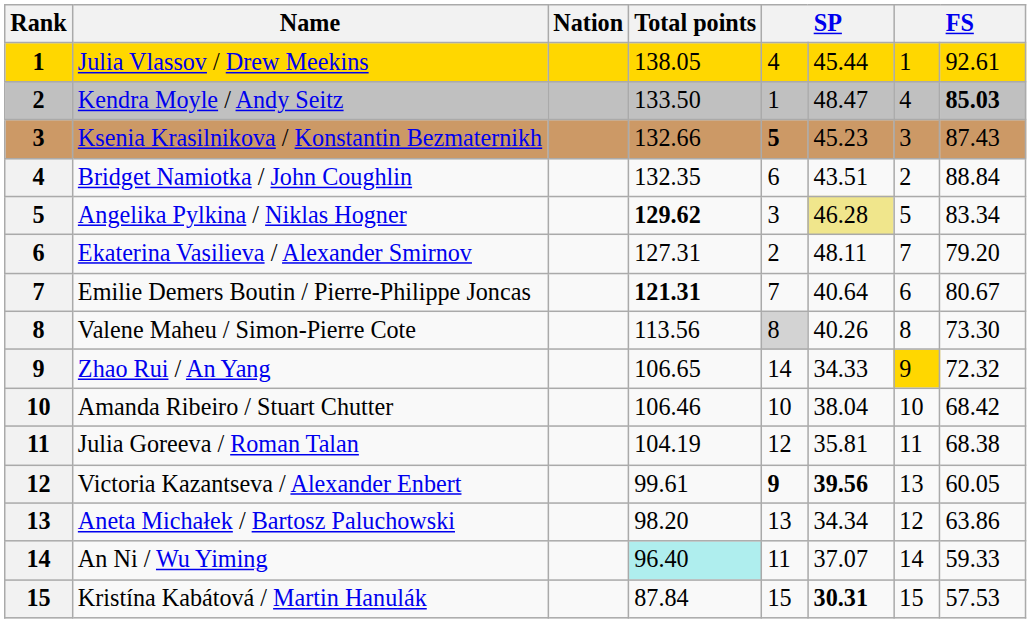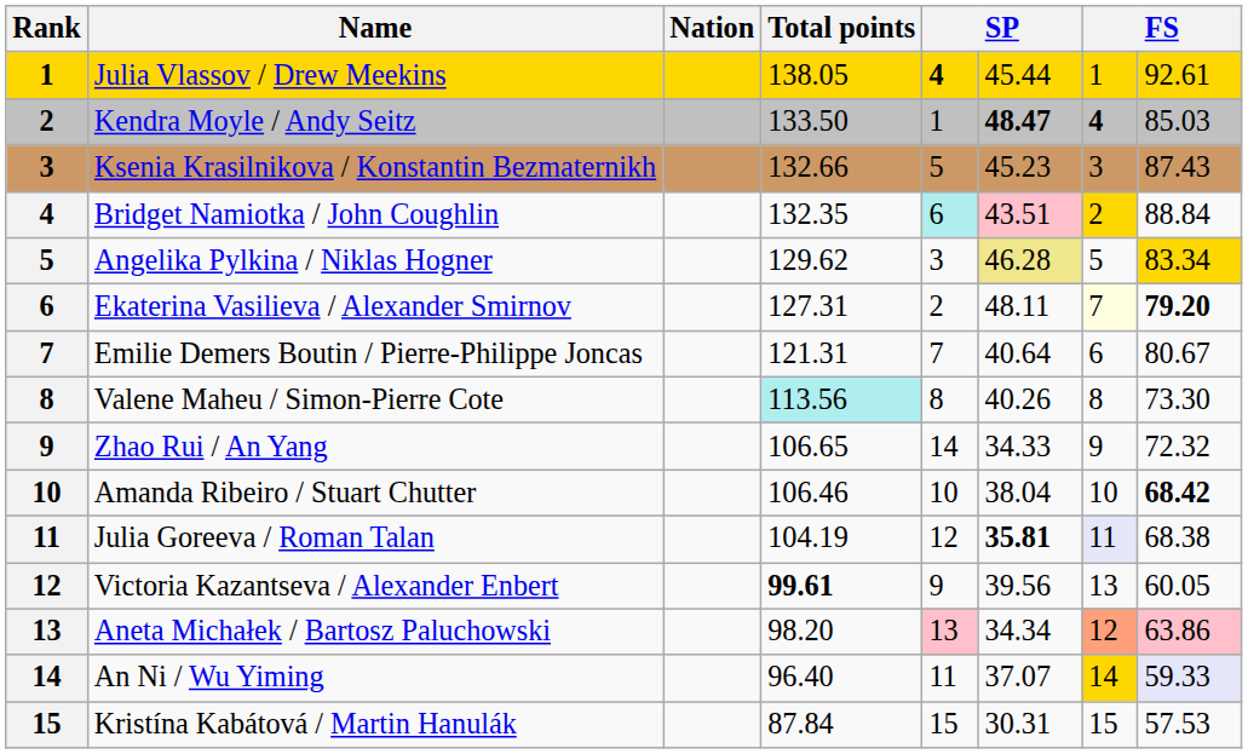Julia Vlassov / Drew Meekins | column 5: normal -> bold
Kendra Moyle / Andy Seitz | column 6: normal -> bold
Kendra Moyle / Andy Seitz | column 7: normal -> bold
Kendra Moyle / Andy Seitz | column 8: bold -> normal
Ksenia Krasilnikova / Konstantin Bezmaternikh | column 5: bold -> normal
Bridget Namiotka / John Coughlin | column 5: no background -> paleturquoise background
Bridget Namiotka / John Coughlin | column 6: no background -> pink background
Bridget Namiotka / John Coughlin | column 7: no background -> gold background
Angelika Pylkina / Niklas Hogner | Total points: bold -> normal
Angelika Pylkina / Niklas Hogner | column 8: no background -> gold background
Ekaterina Vasilieva / Alexander Smirnov | column 7: no background -> lightyellow background
Ekaterina Vasilieva / Alexander Smirnov | column 8: normal -> bold
Emilie Demers Boutin / Pierre-Philippe Joncas | Total points: bold -> normal
Valene Maheu / Simon-Pierre Cote | Total points: no background -> paleturquoise background
Valene Maheu / Simon-Pierre Cote | column 5: lightgrey background -> no background
Zhao Rui / An Yang | column 7: gold background -> no background
Amanda Ribeiro / Stuart Chutter | column 8: normal -> bold
Julia Goreeva / Roman Talan | column 6: normal -> bold
Julia Goreeva / Roman Talan | column 7: no background -> lavender background
Victoria Kazantseva / Alexander Enbert | Total points: normal -> bold
Victoria Kazantseva / Alexander Enbert | column 5: bold -> normal
Victoria Kazantseva / Alexander Enbert | column 6: bold -> normal
Aneta Michałek / Bartosz Paluchowski | column 5: no background -> pink background
Aneta Michałek / Bartosz Paluchowski | column 7: no background -> lightsalmon background
Aneta Michałek / Bartosz Paluchowski | column 8: no background -> pink background
An Ni / Wu Yiming | Total points: paleturquoise background -> no background
An Ni / Wu Yiming | column 7: no background -> gold background
An Ni / Wu Yiming | column 8: no background -> lavender background
Kristína Kabátová / Martin Hanulák | column 6: bold -> normal
